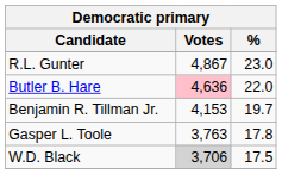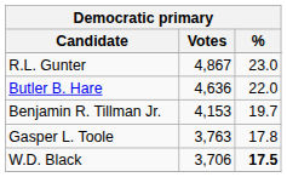Butler B. Hare | Votes: pink background -> no background
W.D. Black | Votes: lightgrey background -> no background
W.D. Black | %: normal -> bold
